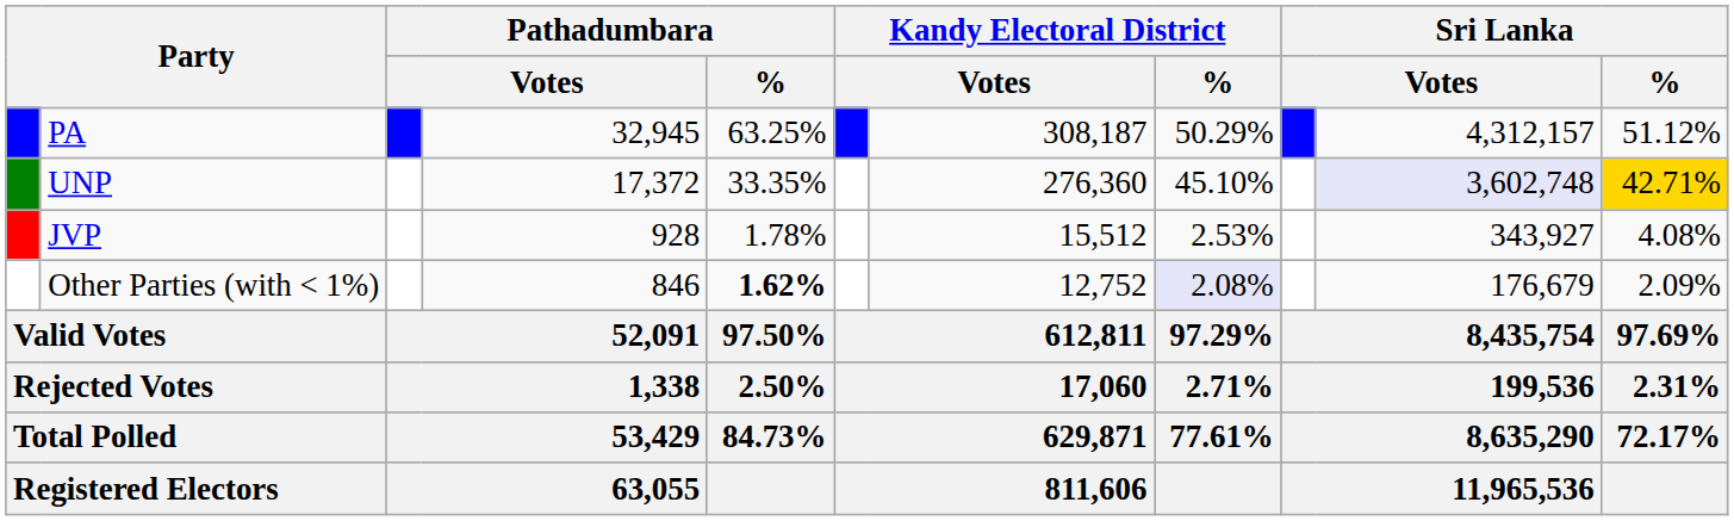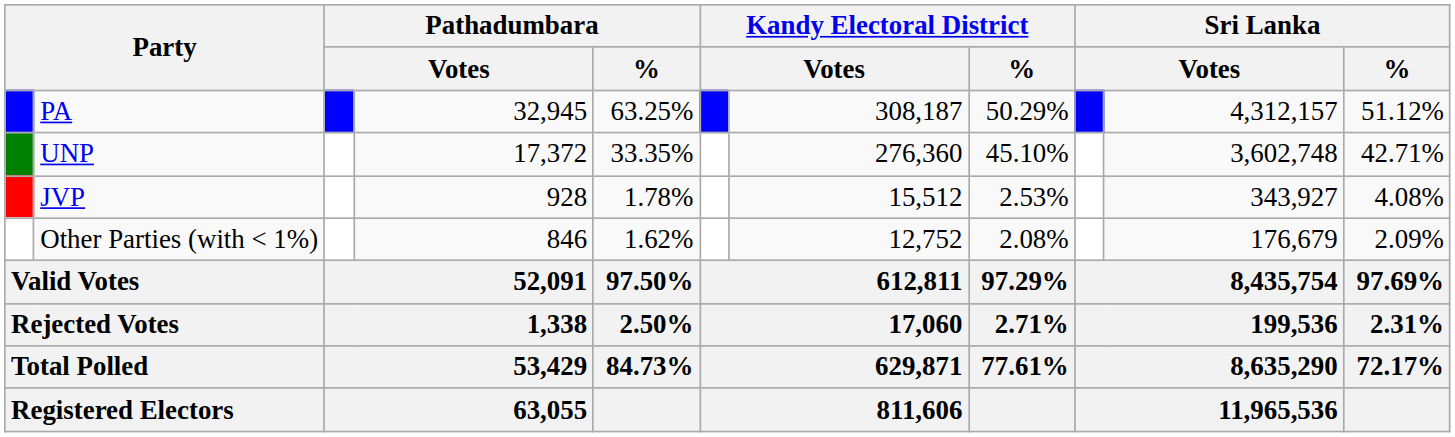UNP | column 10: lavender background -> no background
UNP | Sri Lanka / %: gold background -> no background
Other Parties (with < 1%) | Pathadumbara / %: bold -> normal
Other Parties (with < 1%) | Kandy Electoral District / %: lavender background -> no background
